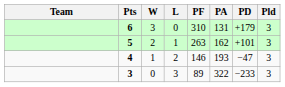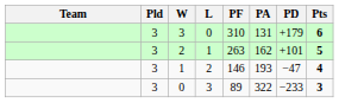columns swapped: Pld <-> Pts
